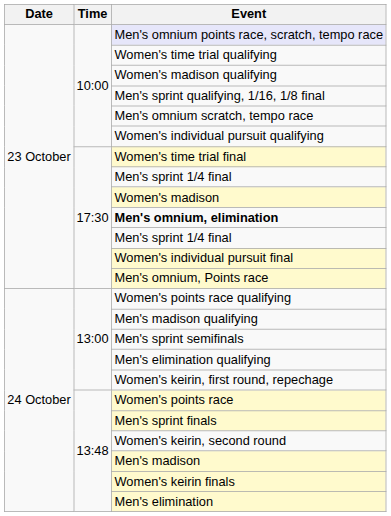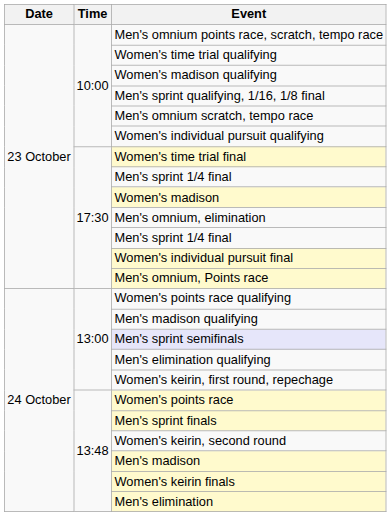Men's omnium points race, scratch, tempo race | Event: lavender background -> no background
Men's omnium, elimination | Event: bold -> normal
Men's sprint semifinals | Event: no background -> lavender background
